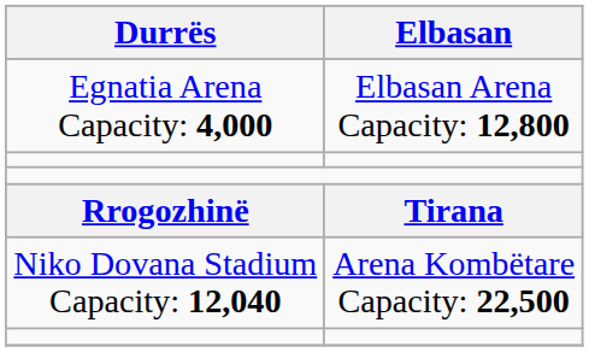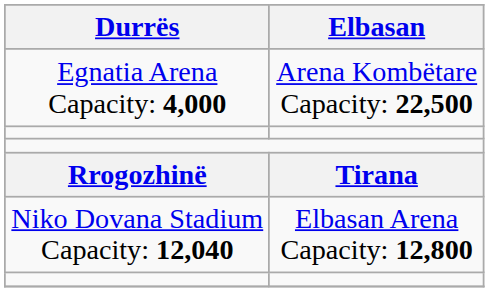row 2 | Elbasan: Elbasan Arena Capacity: 12,800 -> Arena Kombëtare Capacity: 22,500
row 6 | Elbasan: Arena Kombëtare Capacity: 22,500 -> Elbasan Arena Capacity: 12,800
